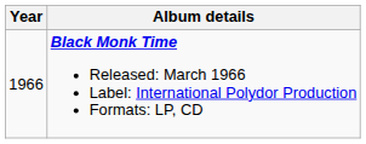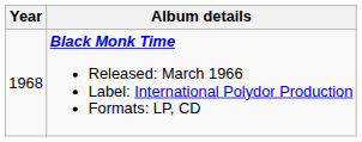row 2 | Year: 1966 -> 1968
